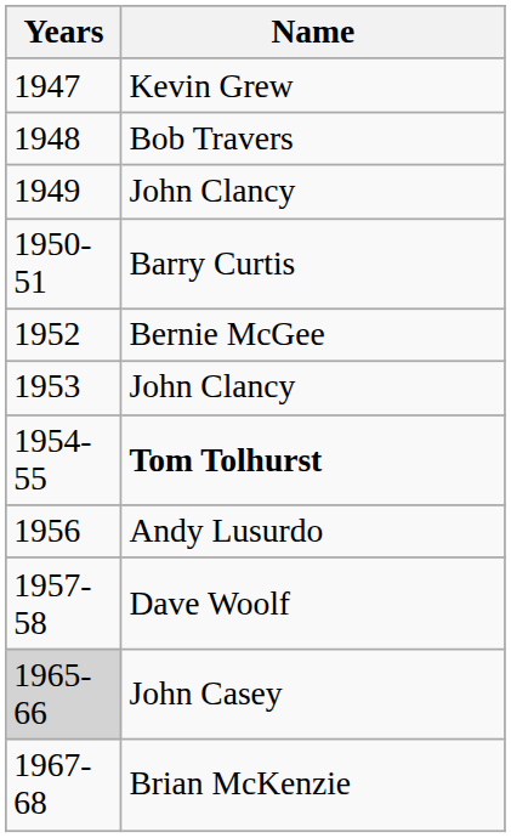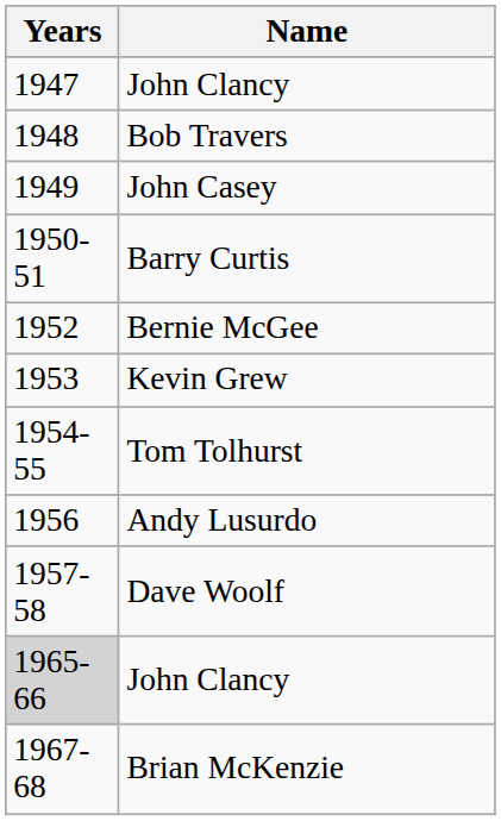row 2 | Name: Kevin Grew -> John Clancy
row 4 | Name: John Clancy -> John Casey
row 7 | Name: John Clancy -> Kevin Grew
row 8 | Name: bold -> normal
row 11 | Name: John Casey -> John Clancy
